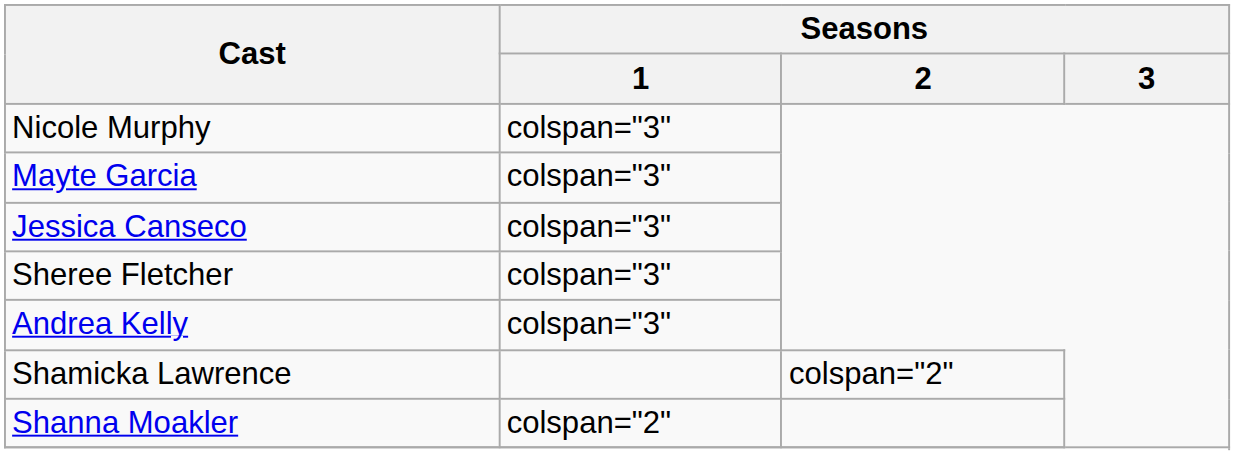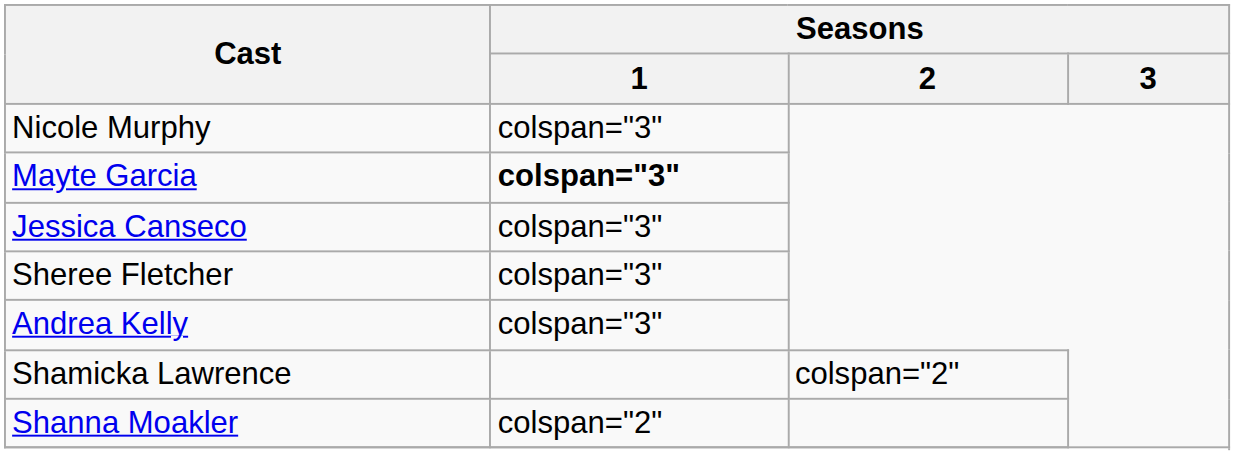Mayte Garcia | Seasons / 1: normal -> bold
